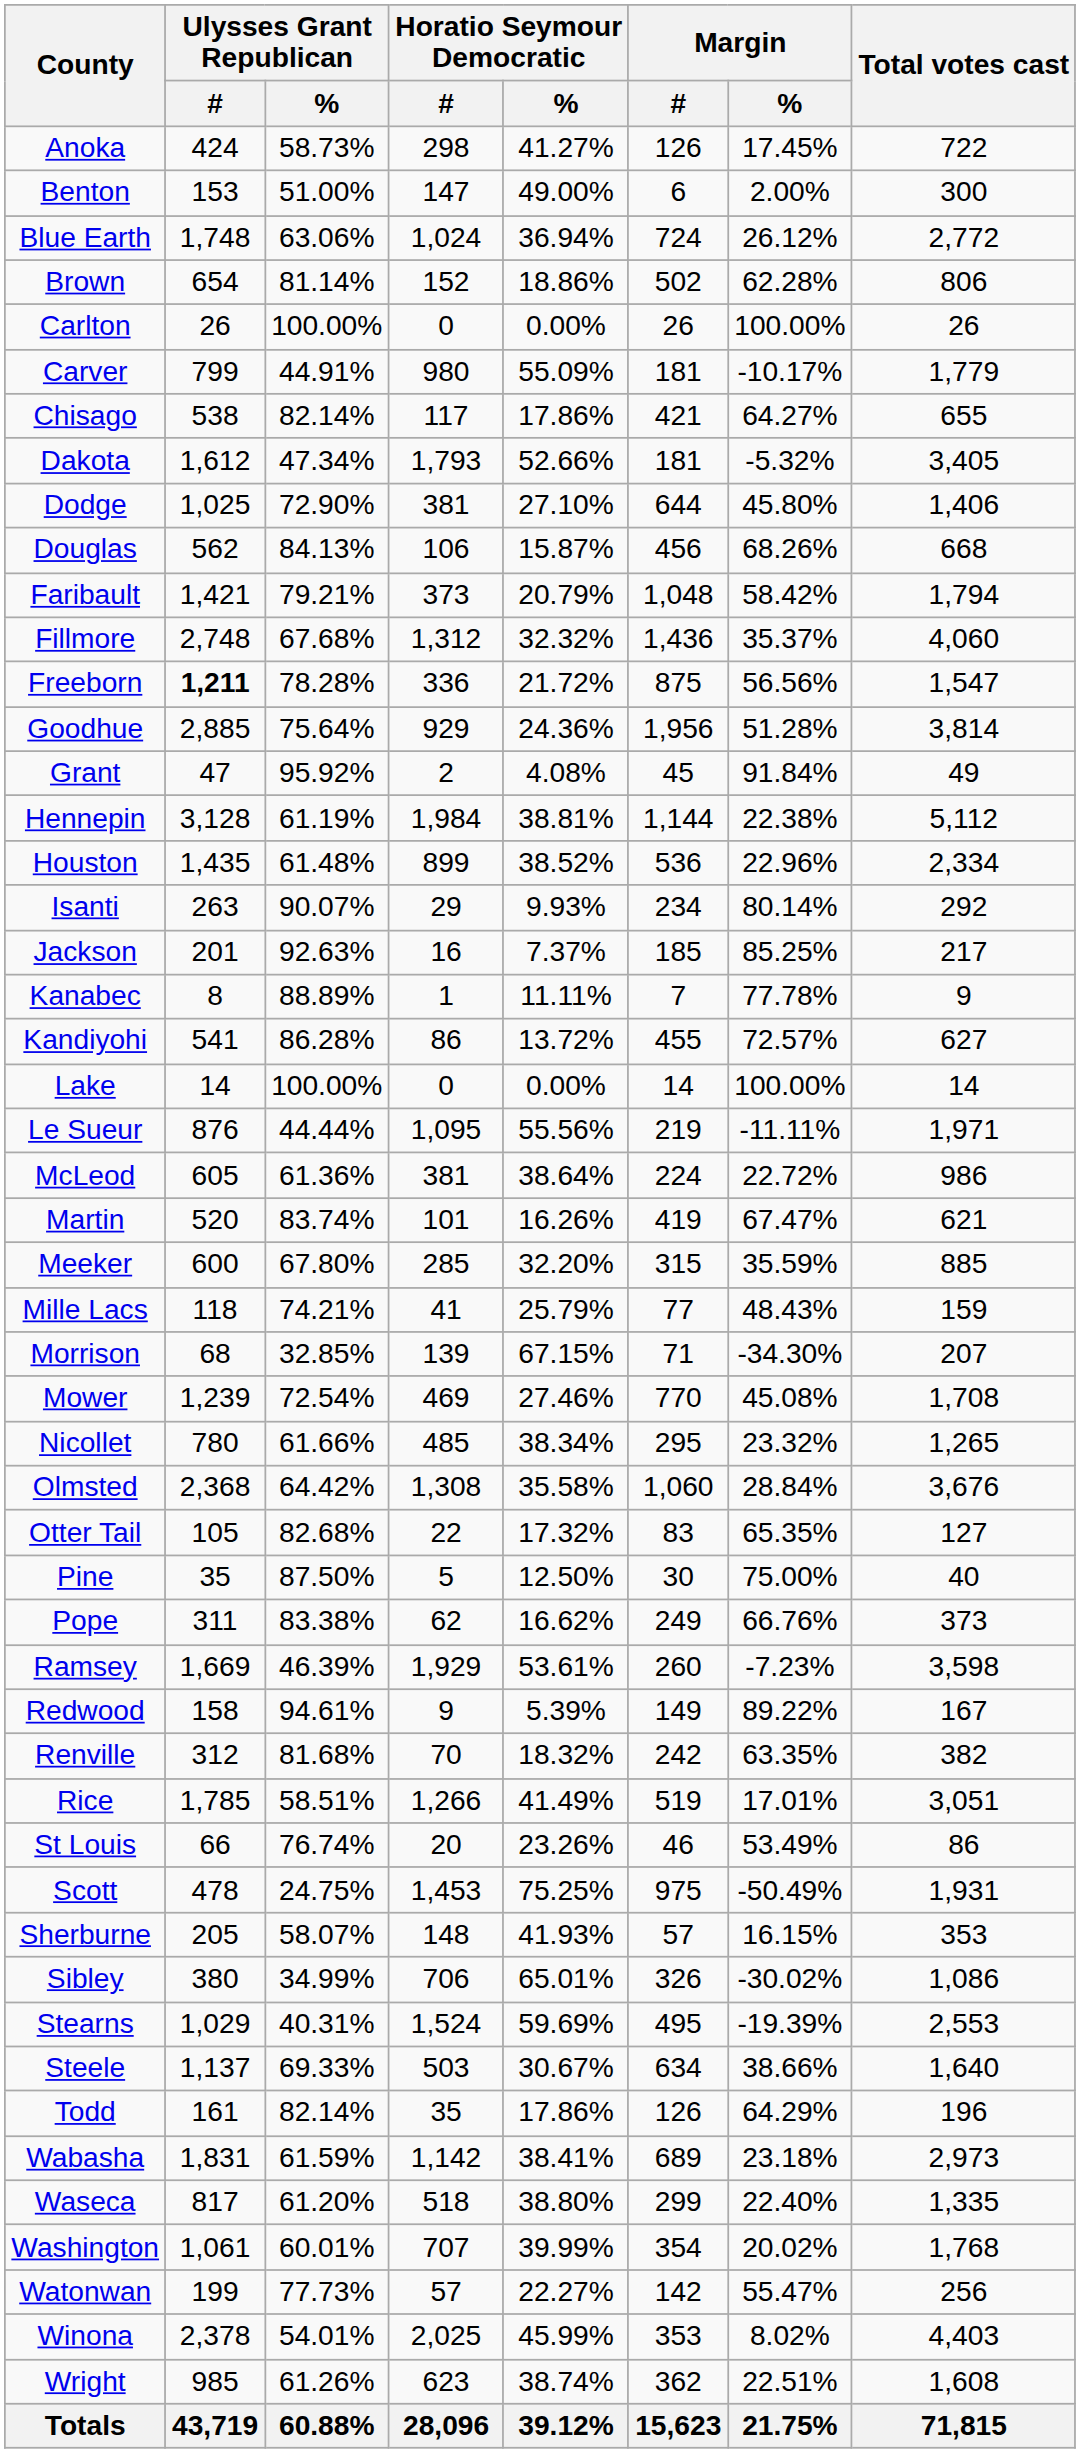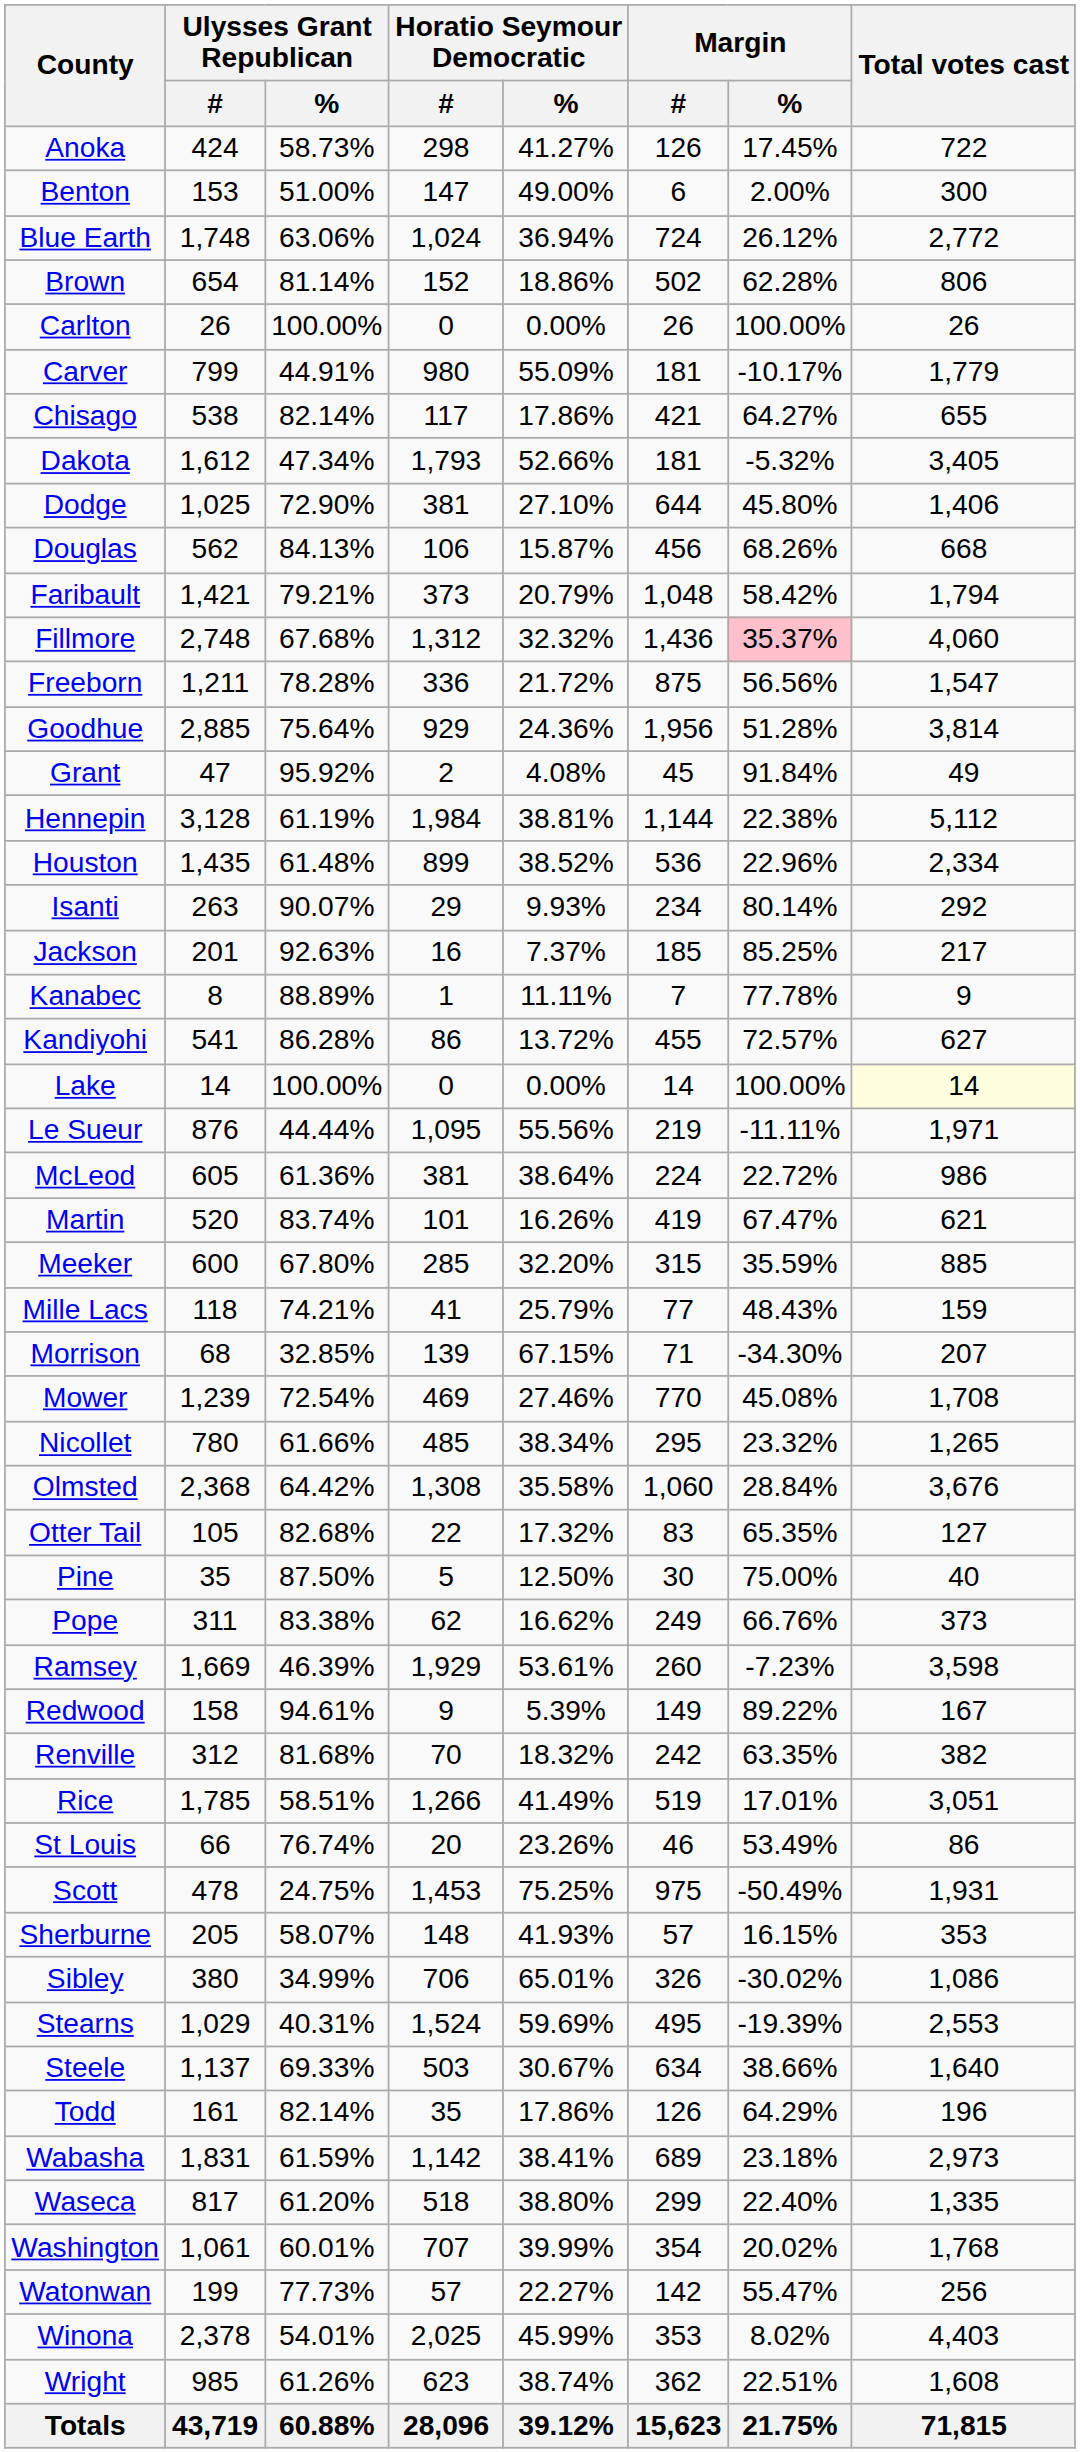Fillmore | Margin / %: no background -> pink background
Freeborn | Ulysses Grant Republican / #: bold -> normal
Lake | Total votes cast: no background -> lightyellow background
